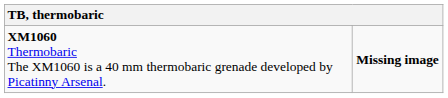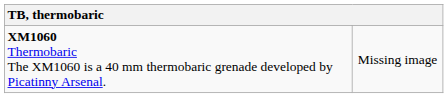row 2 | column 2: bold -> normal
